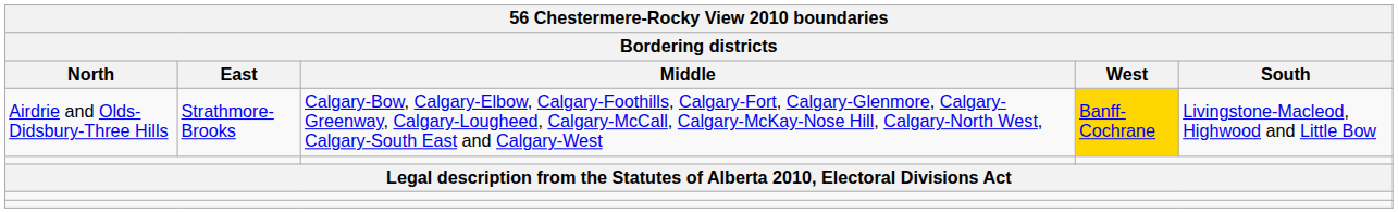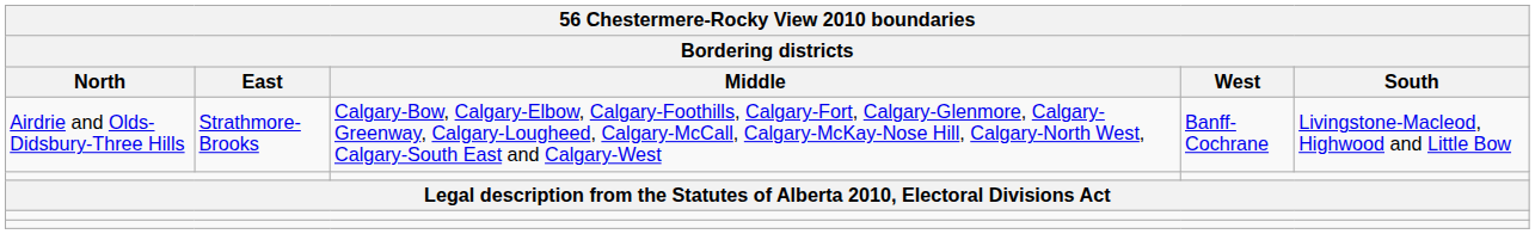Airdrie and Olds-Didsbury-Three Hills | West: gold background -> no background
